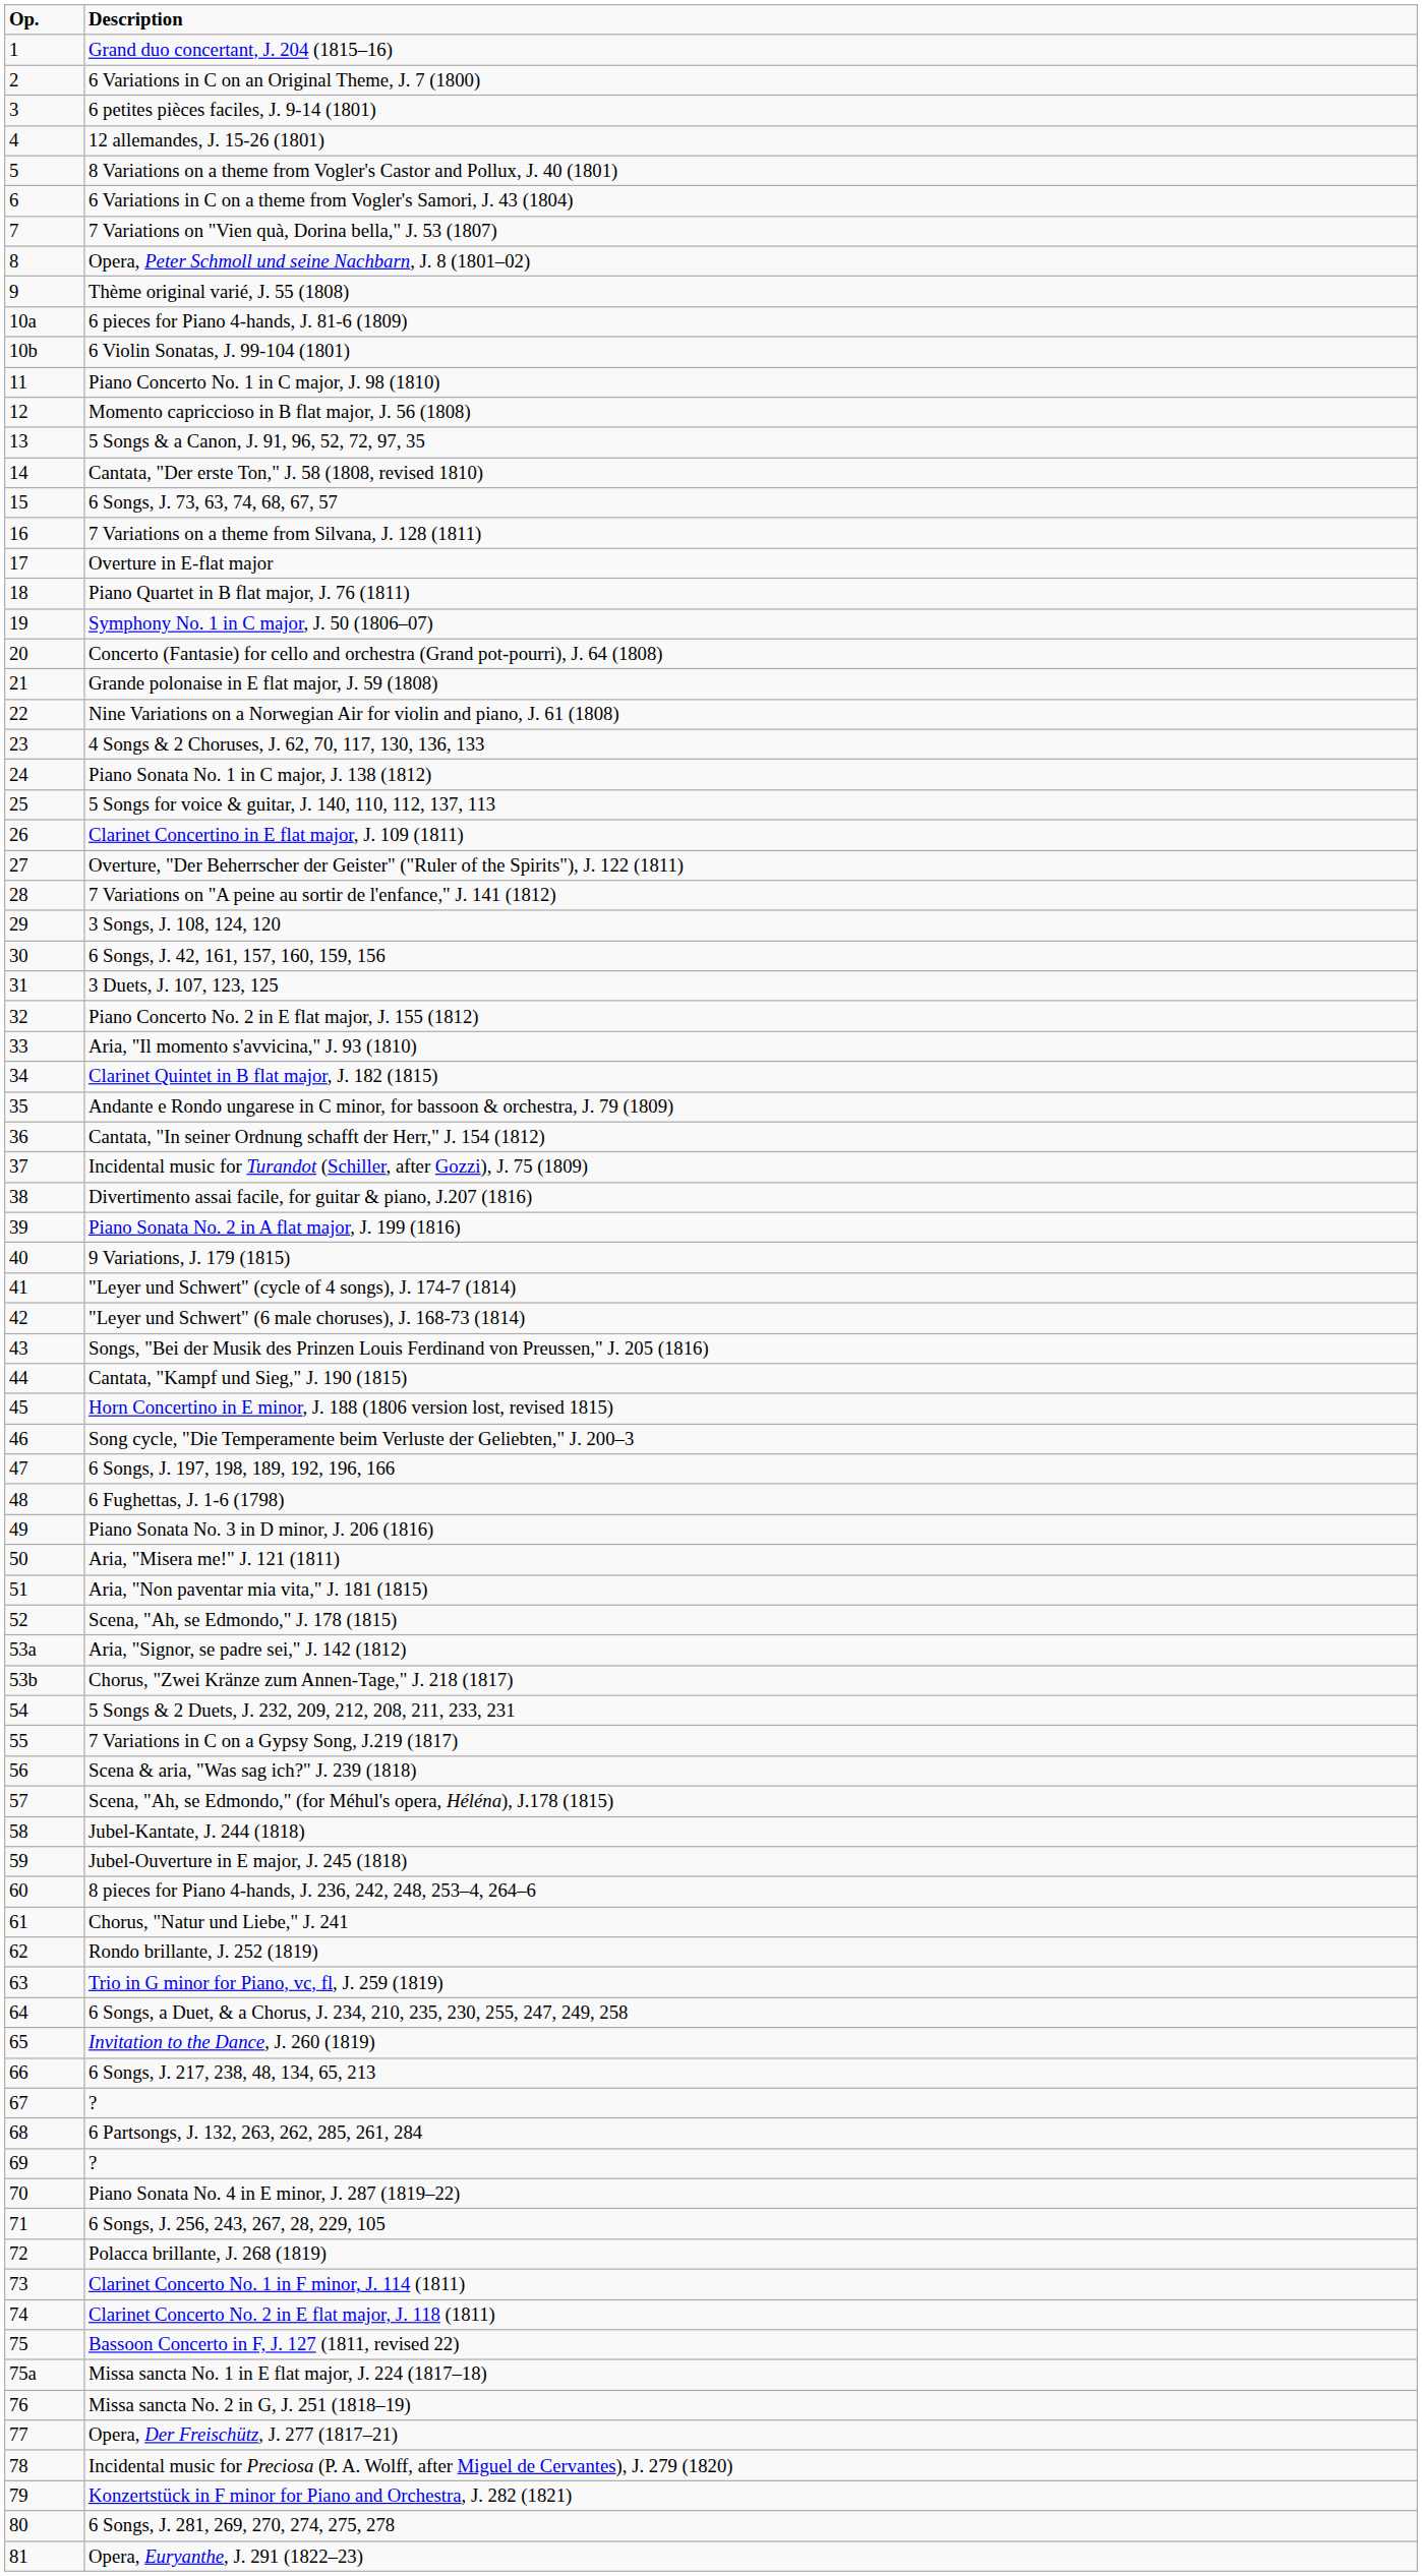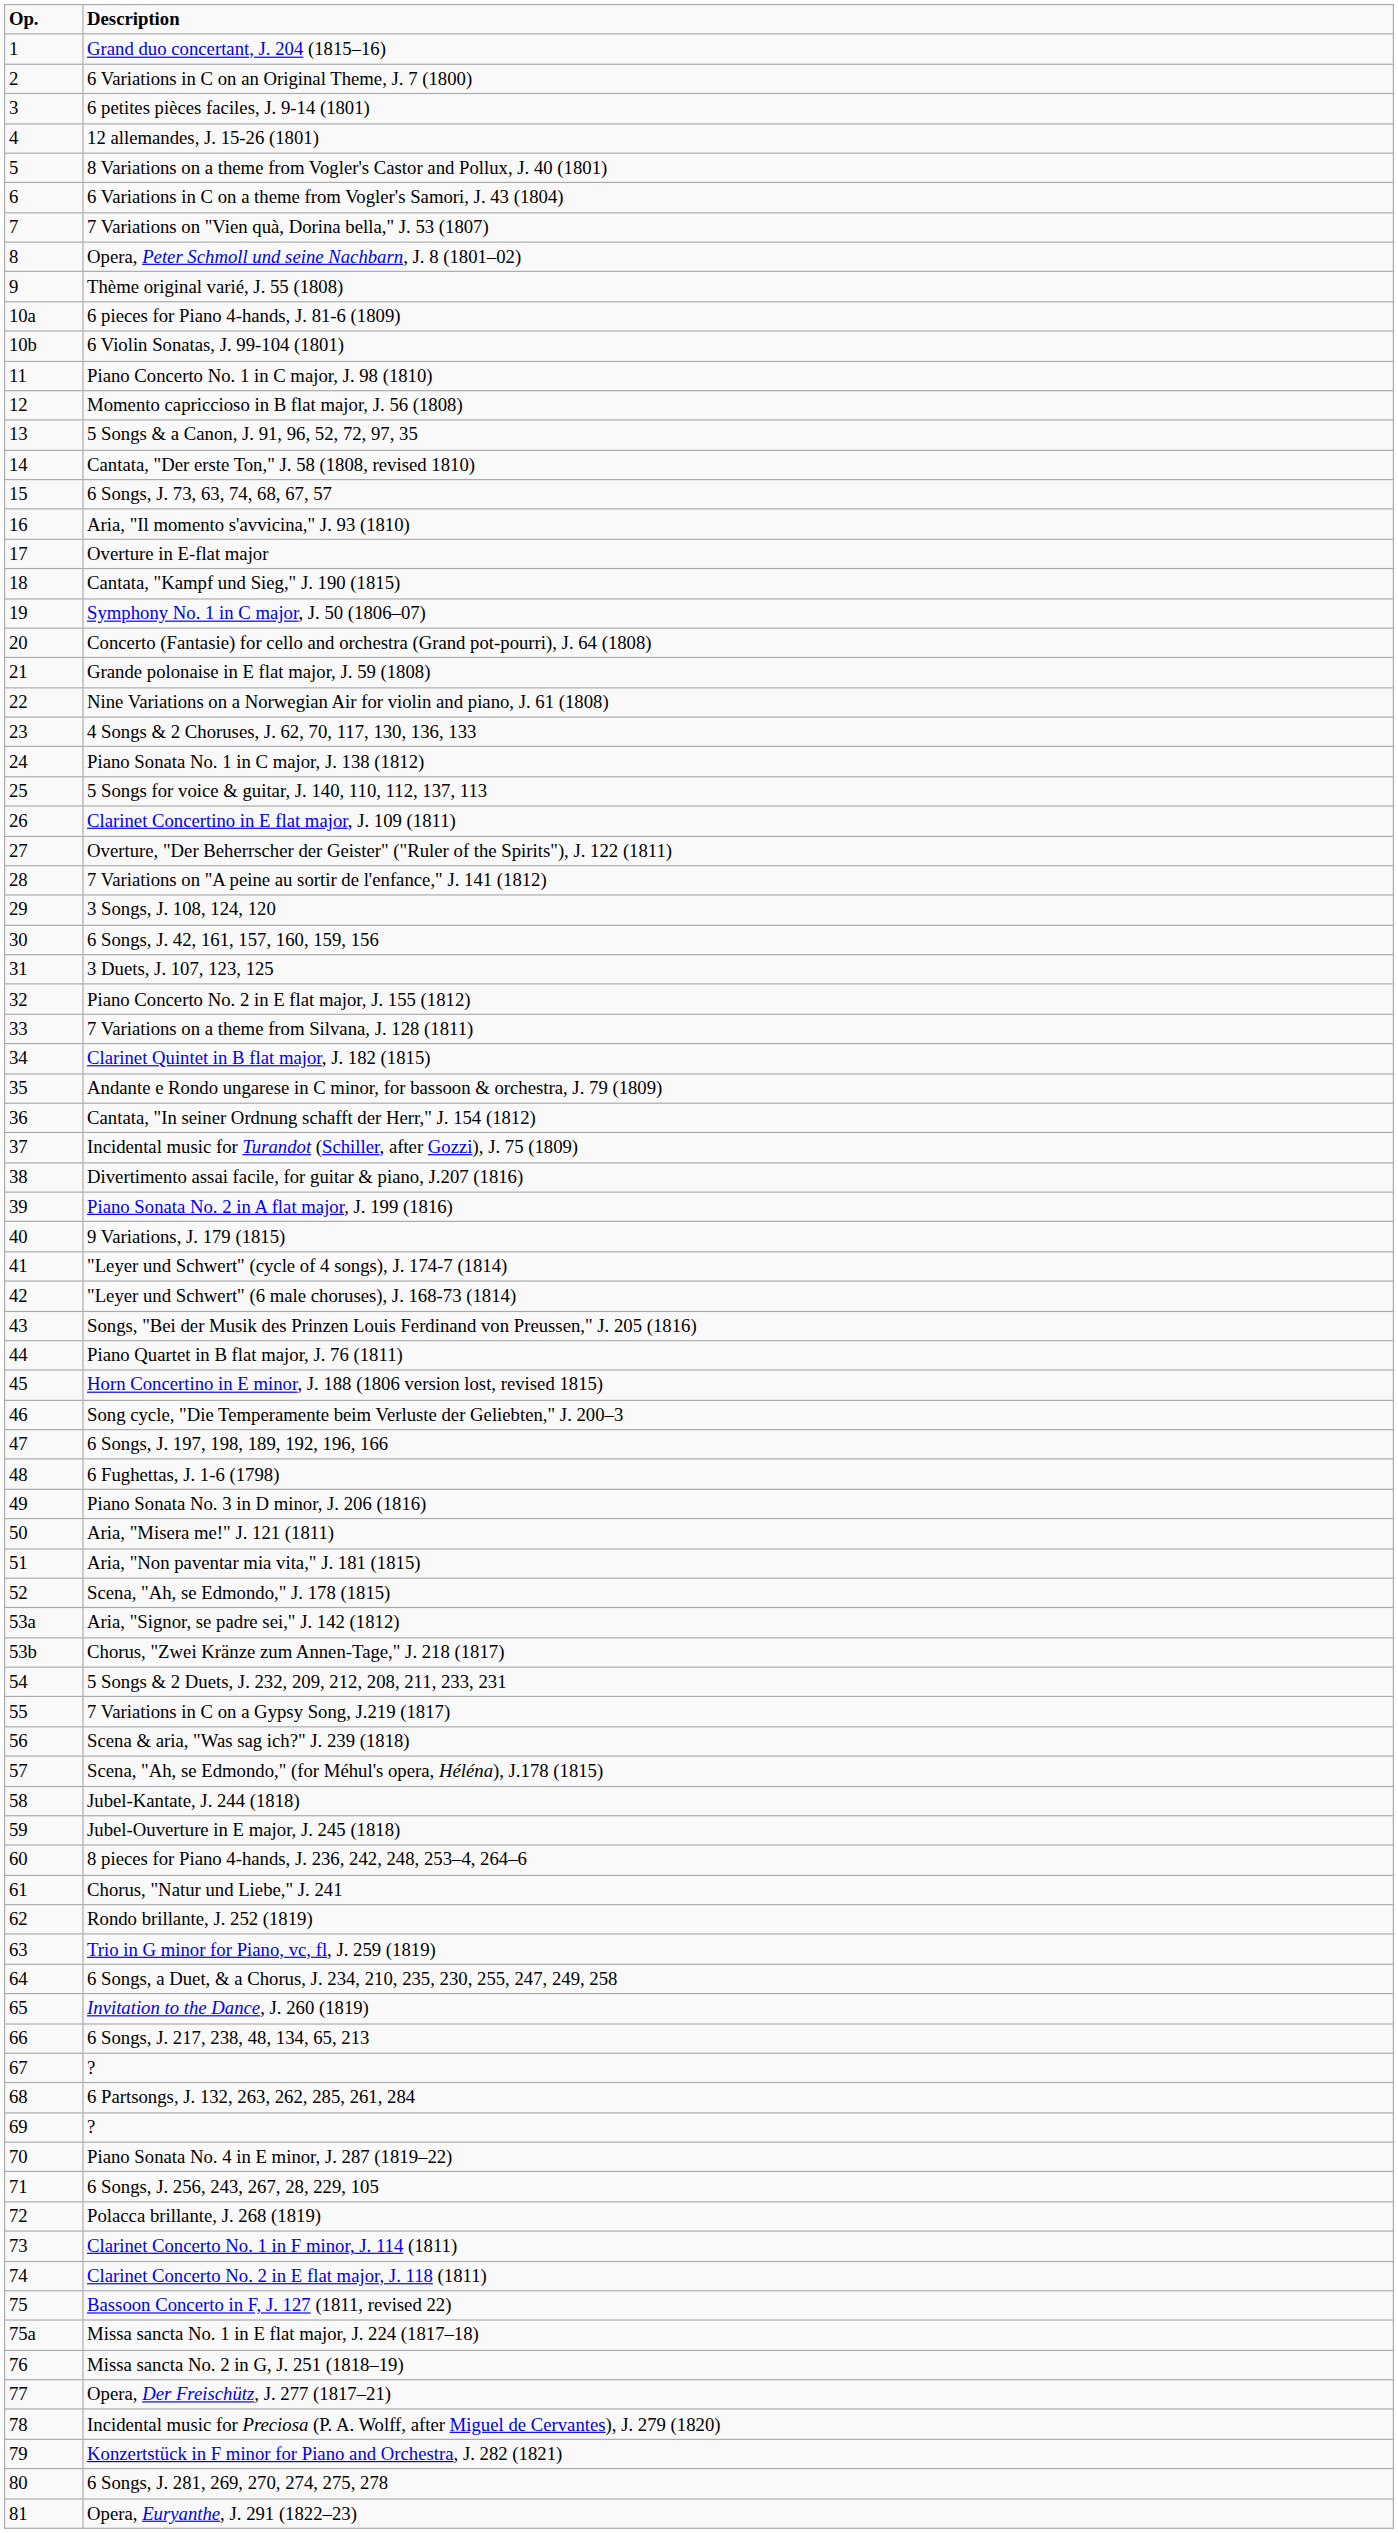row 18 | Description: 7 Variations on a theme from Silvana, J. 128 (1811) -> Aria, "Il momento s'avvicina," J. 93 (1810)
row 20 | Description: Piano Quartet in B flat major, J. 76 (1811) -> Cantata, "Kampf und Sieg," J. 190 (1815)
row 35 | Description: Aria, "Il momento s'avvicina," J. 93 (1810) -> 7 Variations on a theme from Silvana, J. 128 (1811)
row 46 | Description: Cantata, "Kampf und Sieg," J. 190 (1815) -> Piano Quartet in B flat major, J. 76 (1811)
